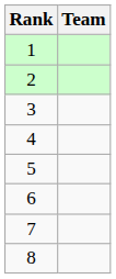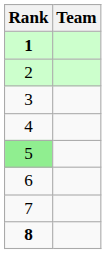1 | Rank: normal -> bold
5 | Rank: no background -> lightgreen background
8 | Rank: normal -> bold
